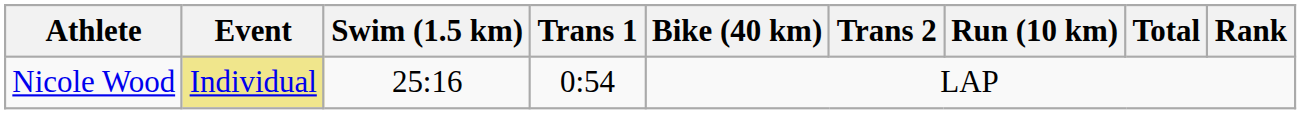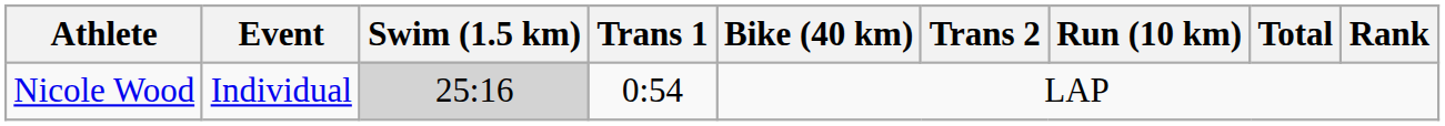Nicole Wood | Event: khaki background -> no background
Nicole Wood | Swim (1.5 km): no background -> lightgrey background
